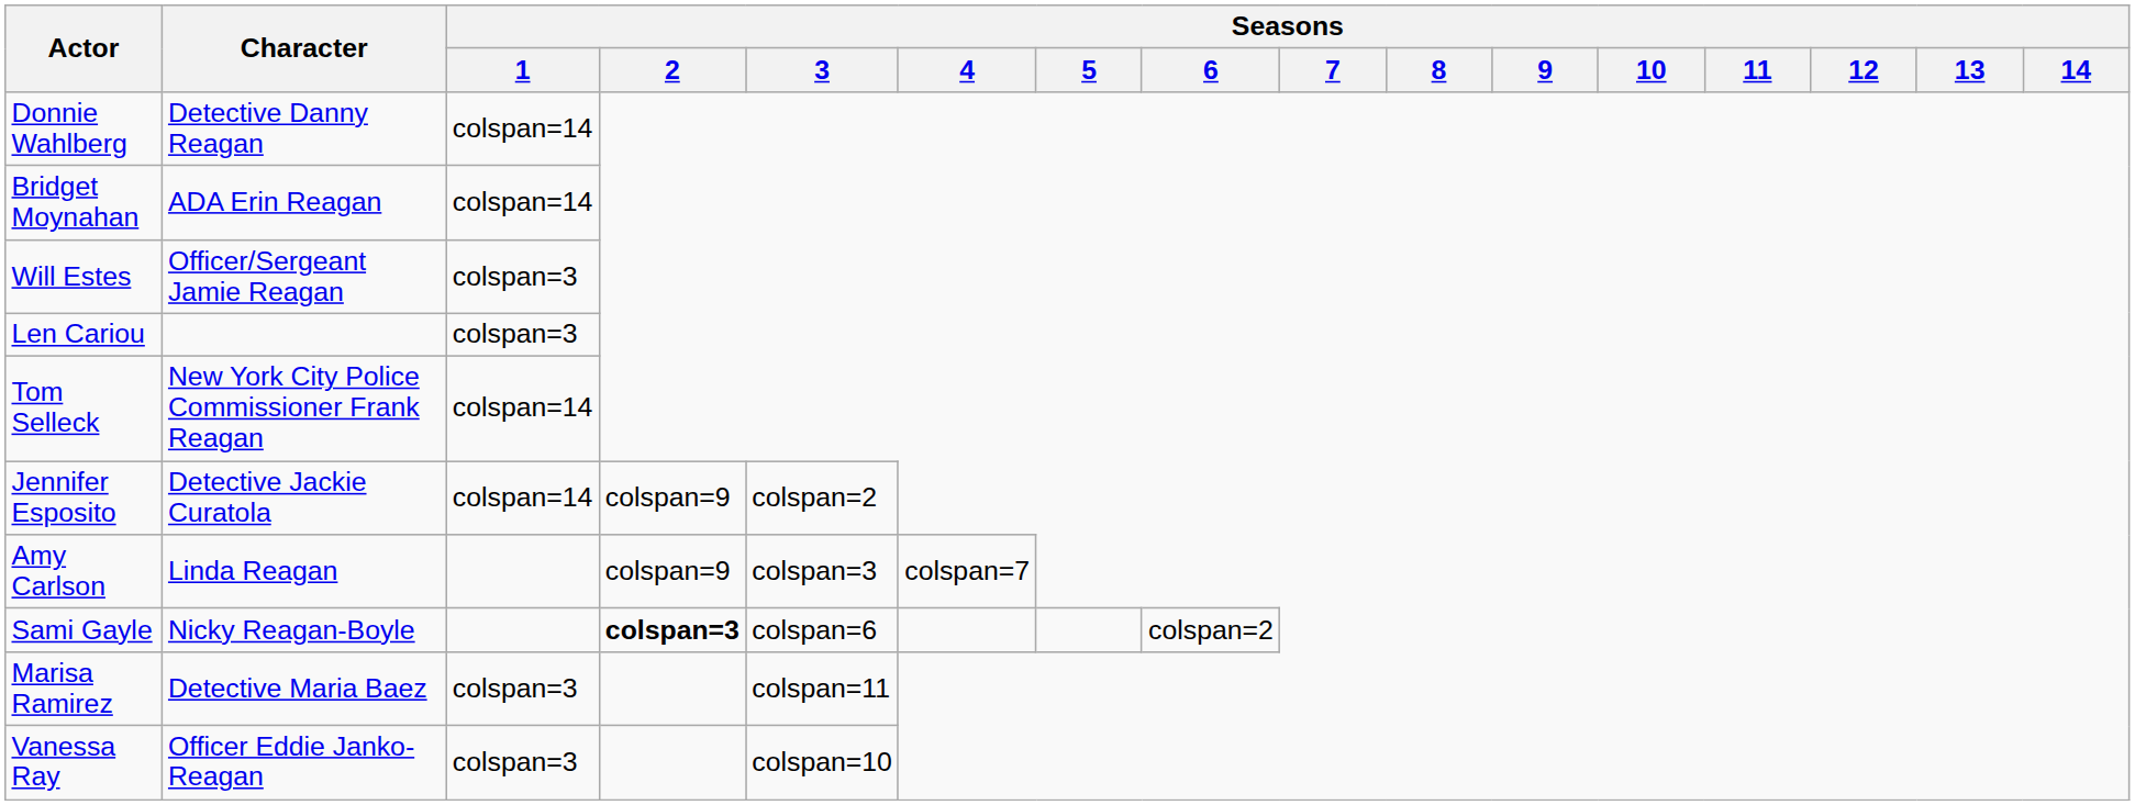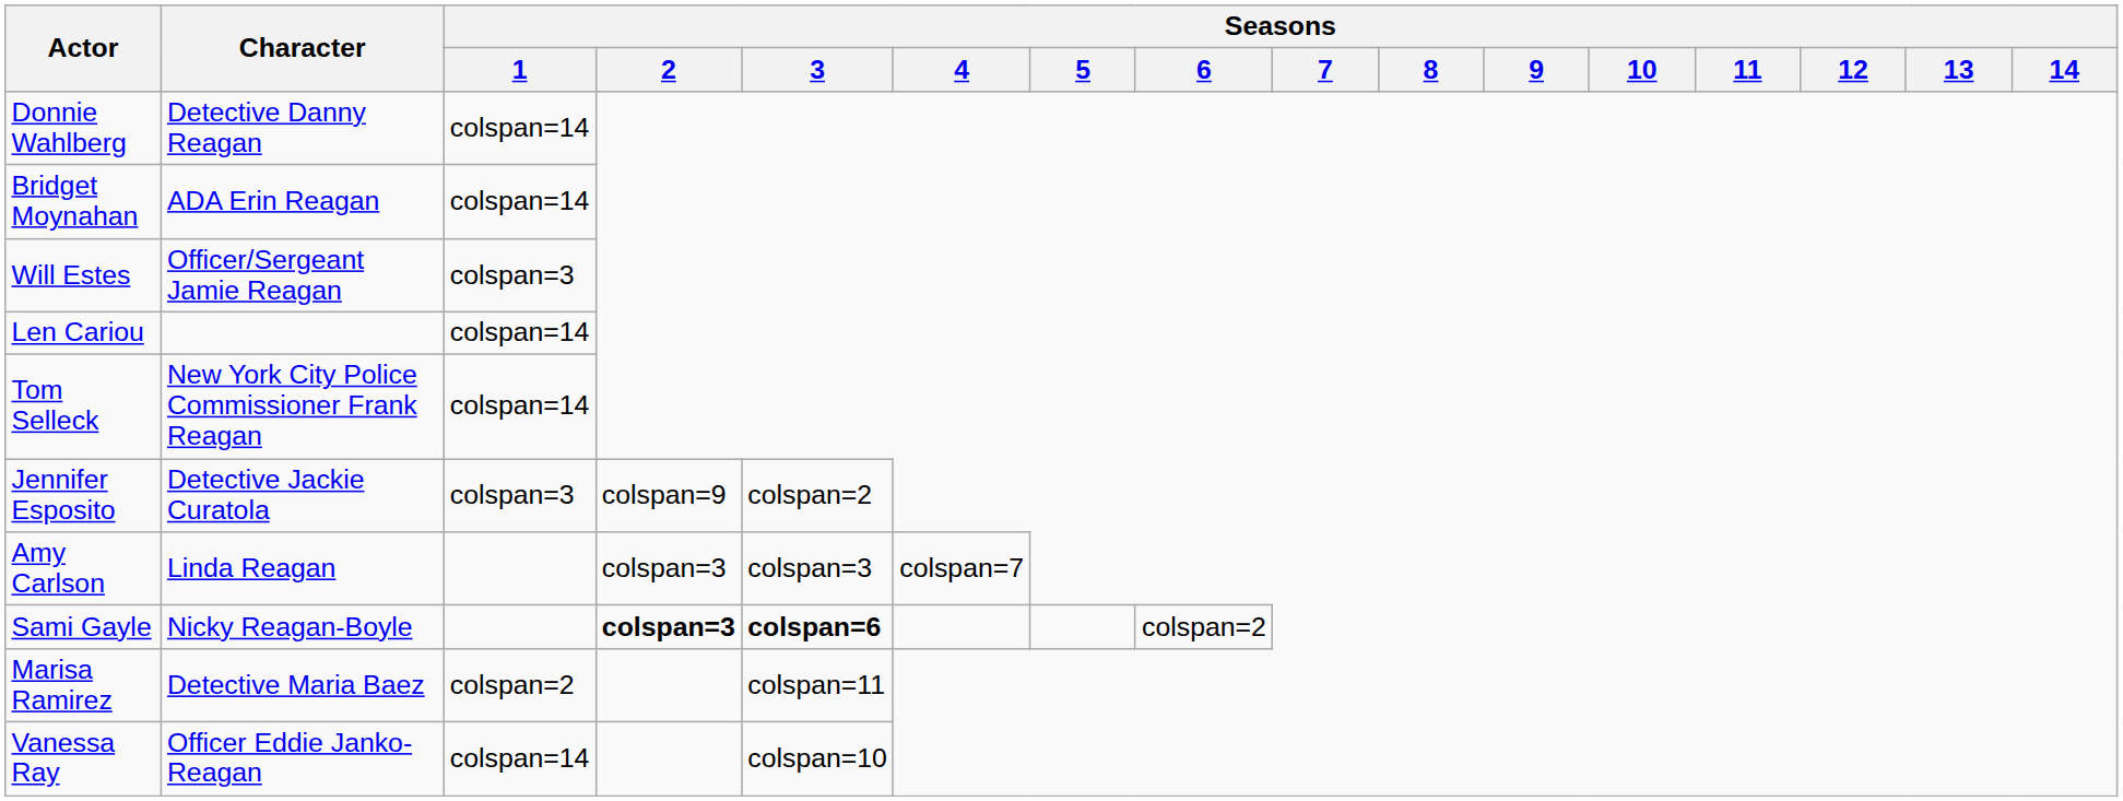Len Cariou | Seasons / 1: colspan=3 -> colspan=14
Jennifer Esposito | Seasons / 1: colspan=14 -> colspan=3
Amy Carlson | Seasons / 2: colspan=9 -> colspan=3
Sami Gayle | Seasons / 3: normal -> bold
Marisa Ramirez | Seasons / 1: colspan=3 -> colspan=2
Vanessa Ray | Seasons / 1: colspan=3 -> colspan=14
